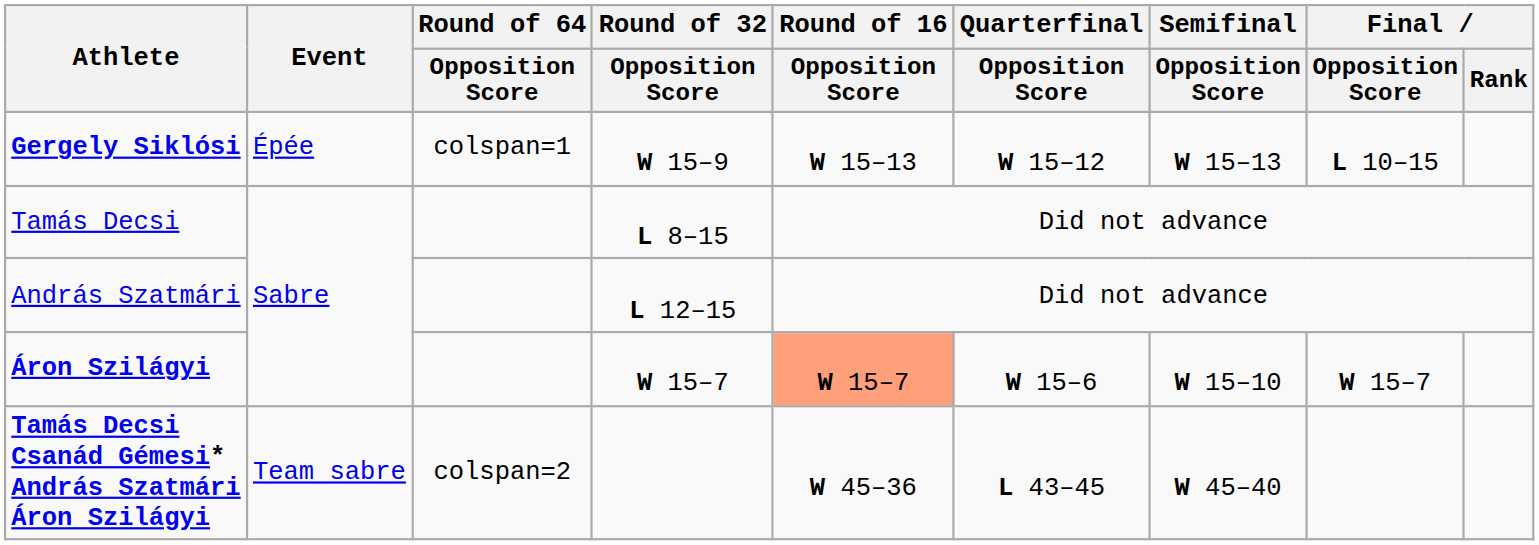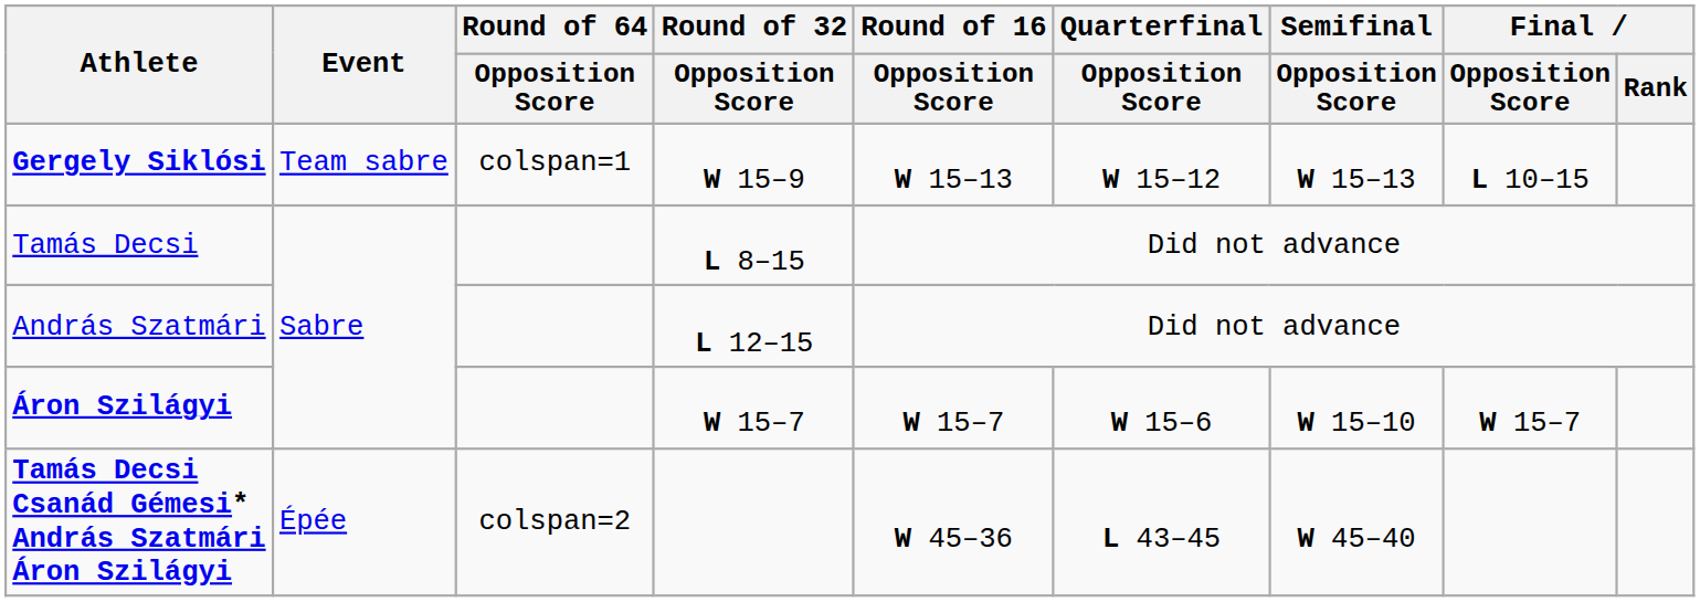Gergely Siklósi | Event: Épée -> Team sabre
Áron Szilágyi | Round of 16 / Opposition Score: lightsalmon background -> no background
Tamás Decsi Csanád Gémesi* András Szatmári Áron Szilágyi | Event: Team sabre -> Épée
